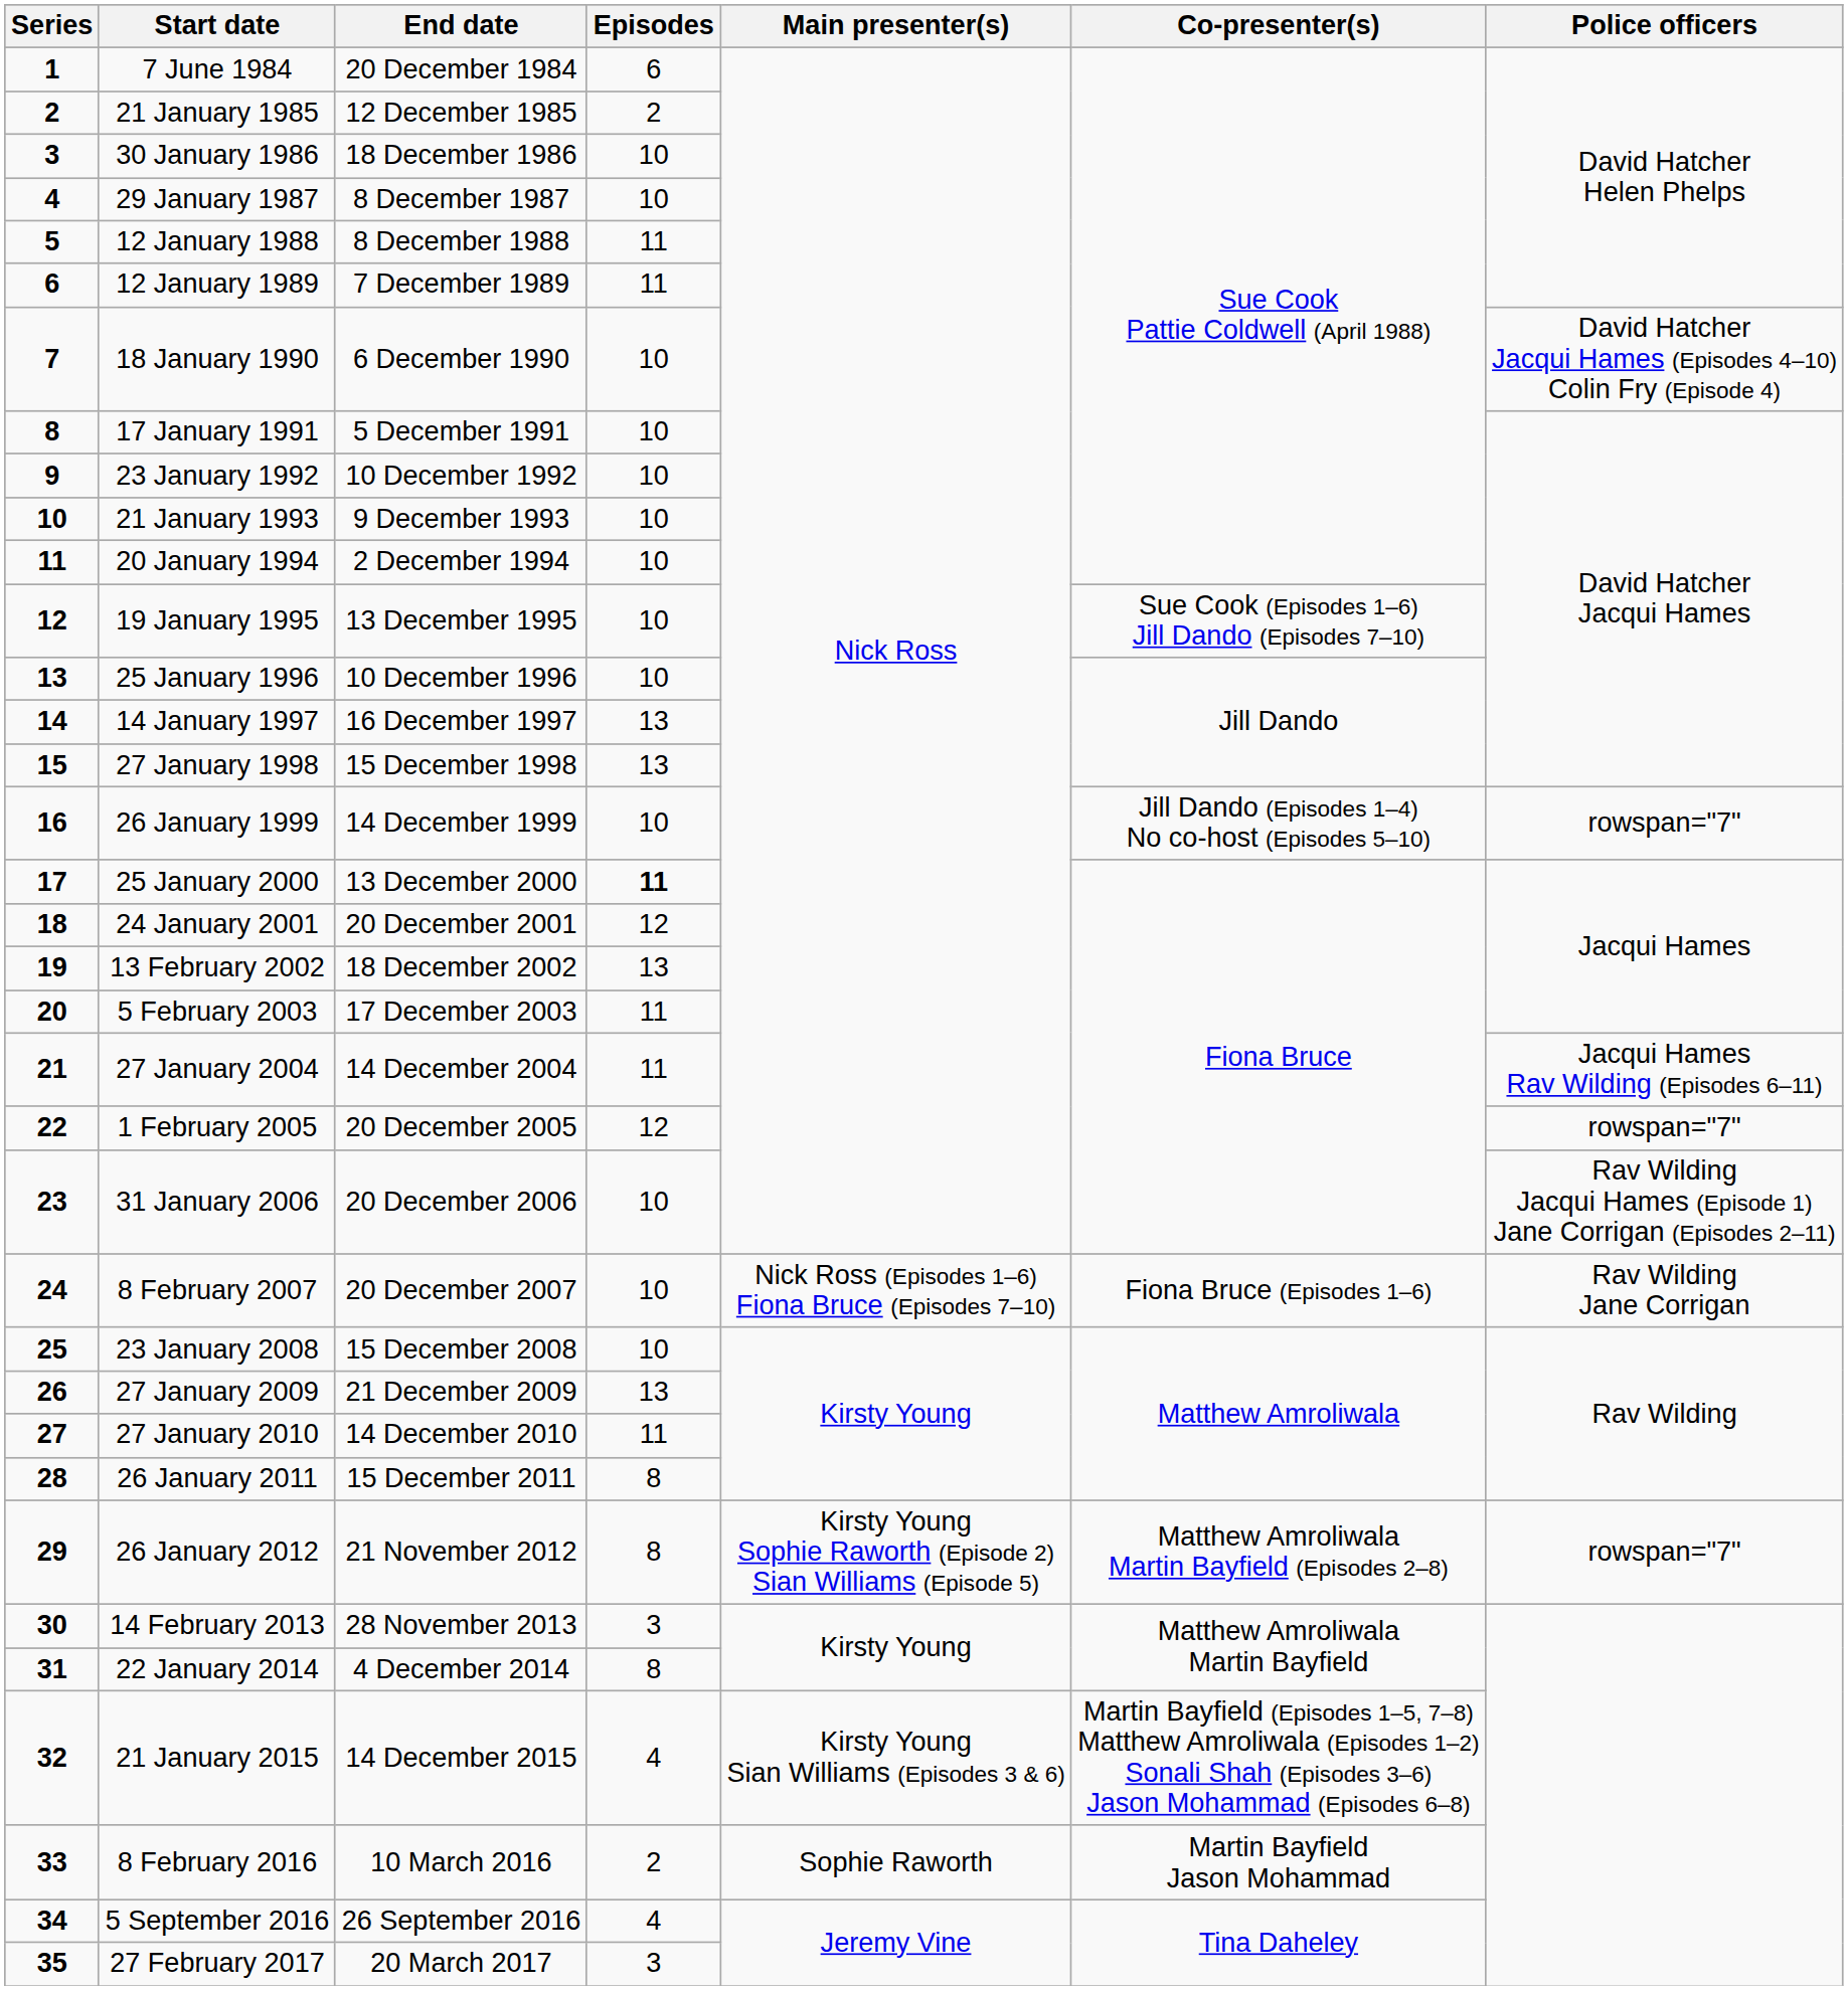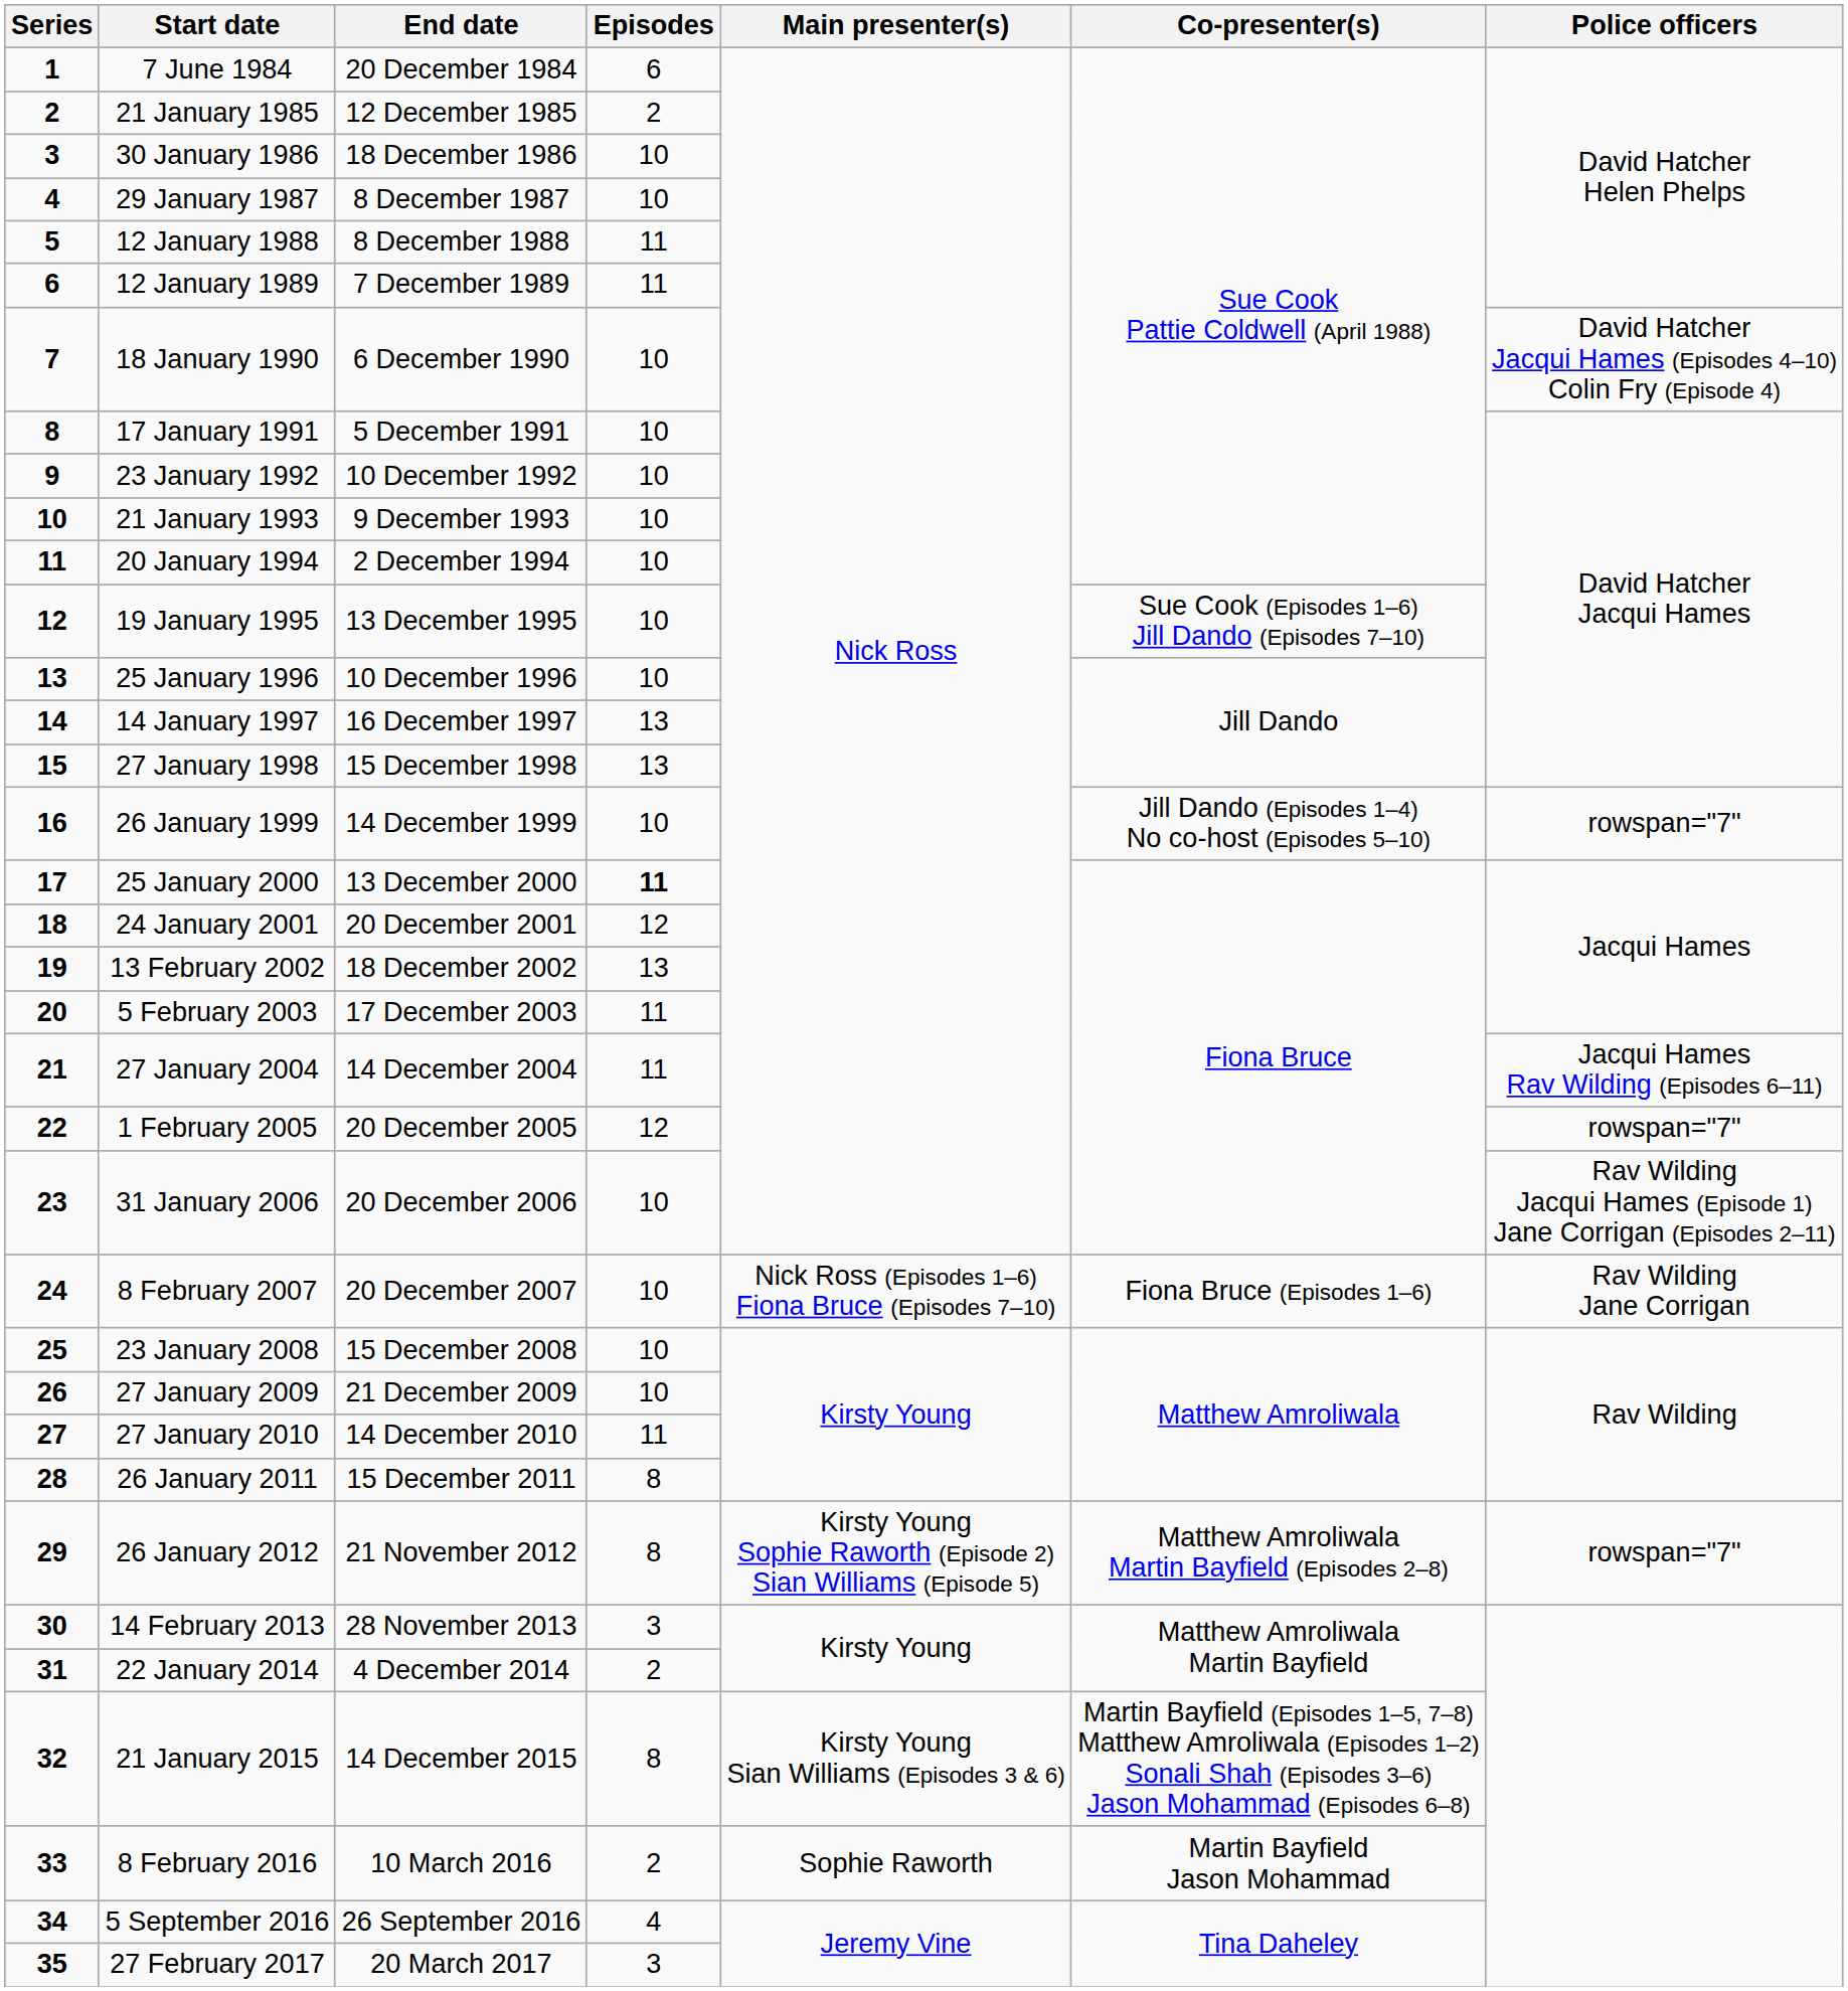27 January 2009 | Episodes: 13 -> 10
22 January 2014 | Episodes: 8 -> 2
21 January 2015 | Episodes: 4 -> 8
